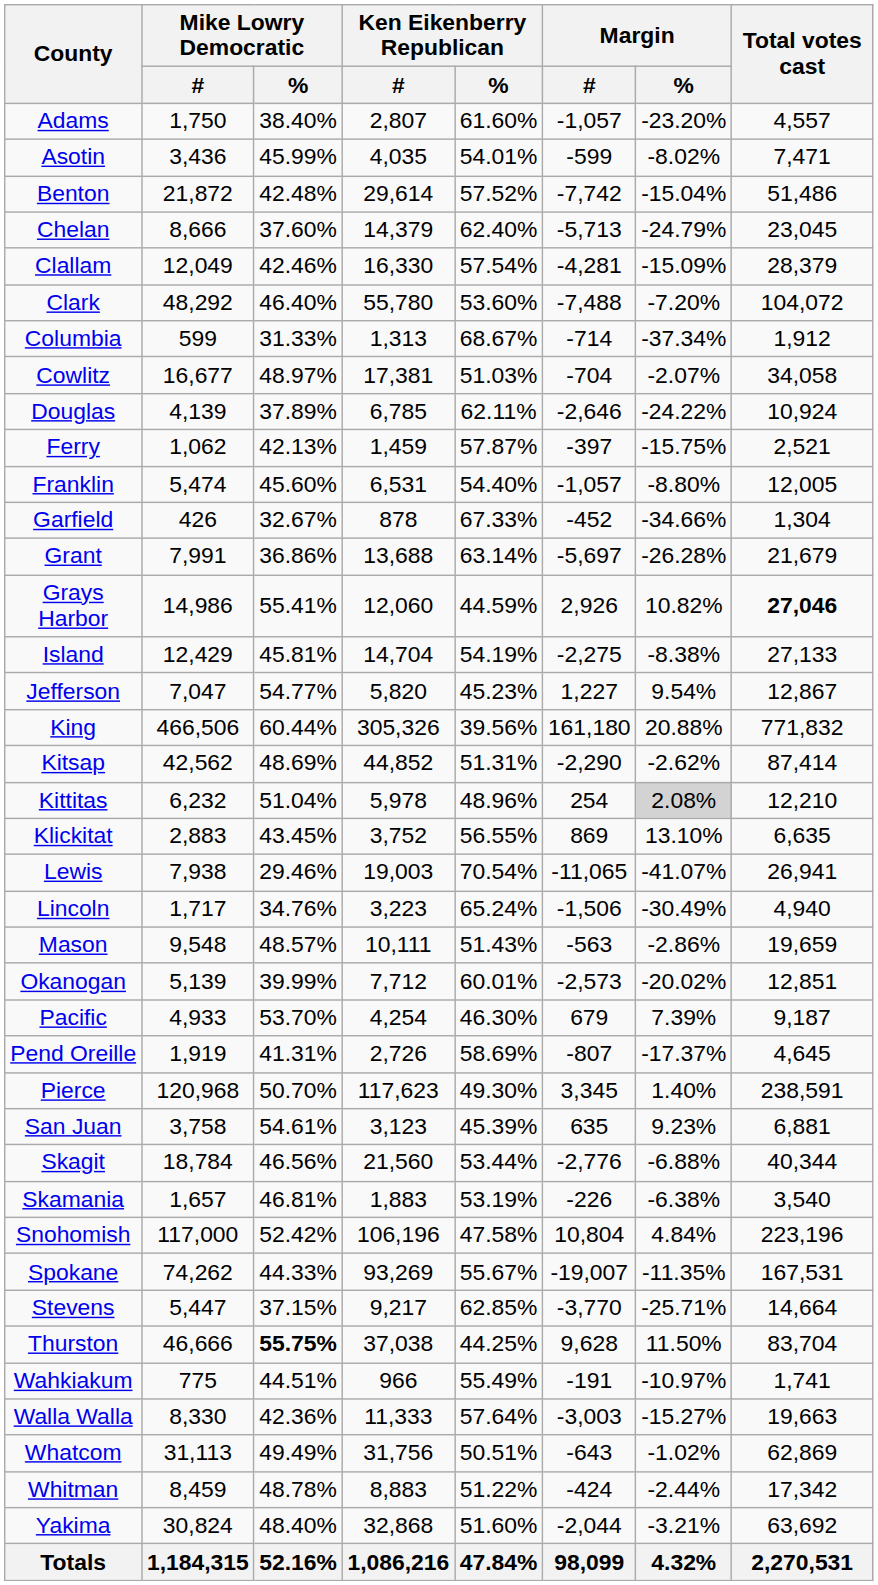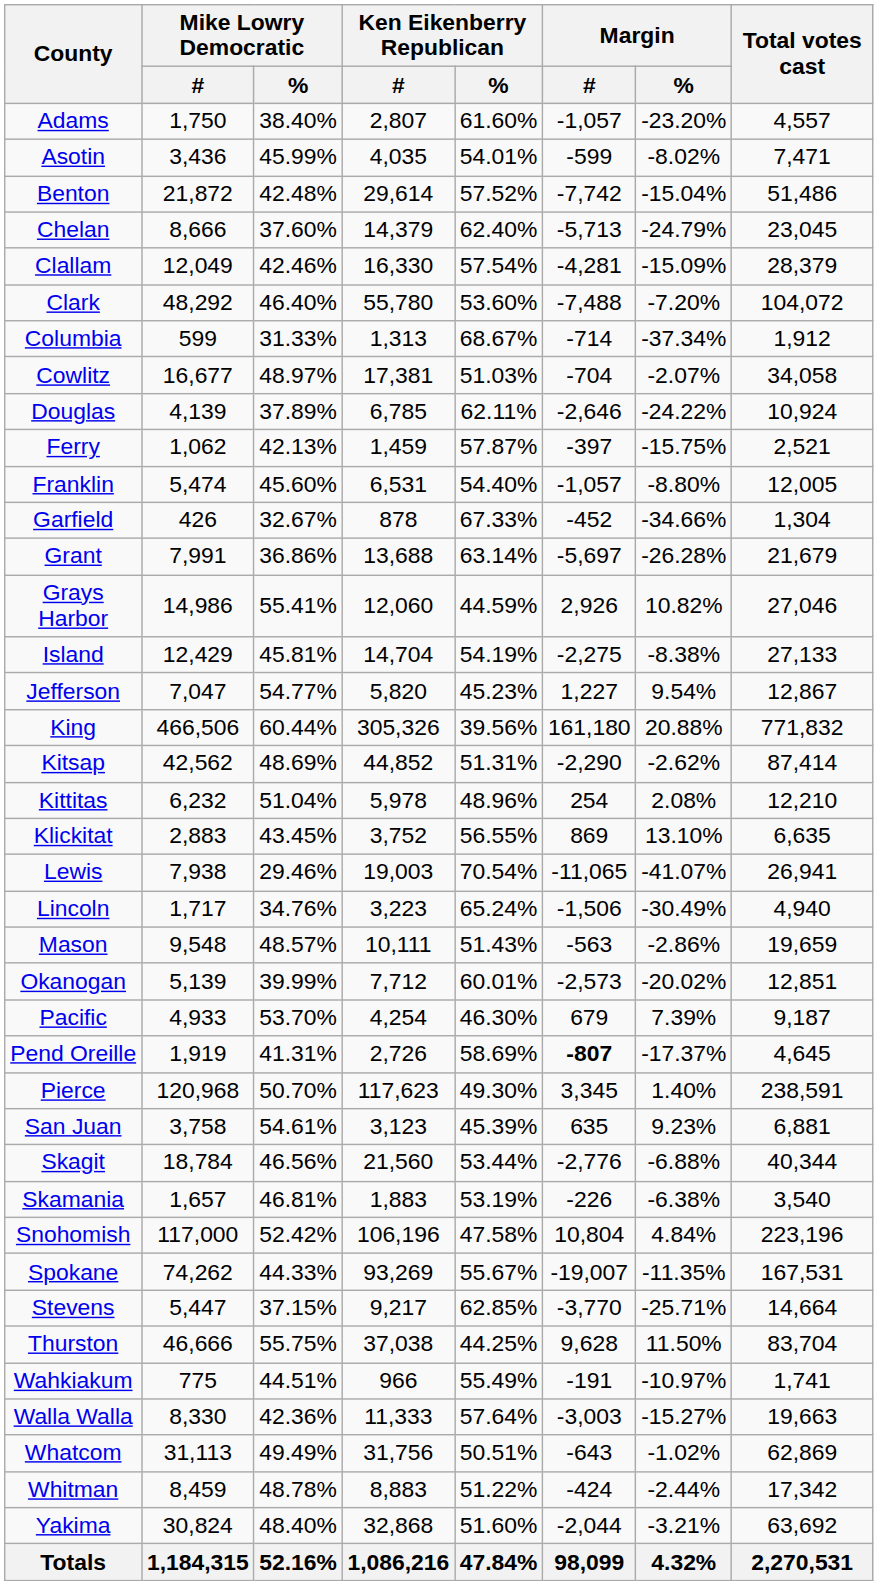Grays Harbor | Total votes cast: bold -> normal
Kittitas | Margin / %: lightgrey background -> no background
Pend Oreille | Margin / #: normal -> bold
Thurston | Mike Lowry Democratic / %: bold -> normal
